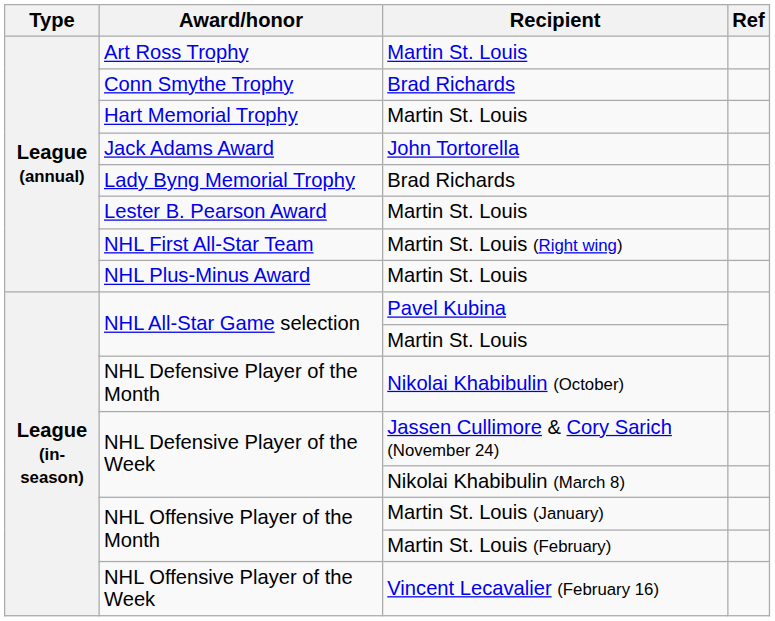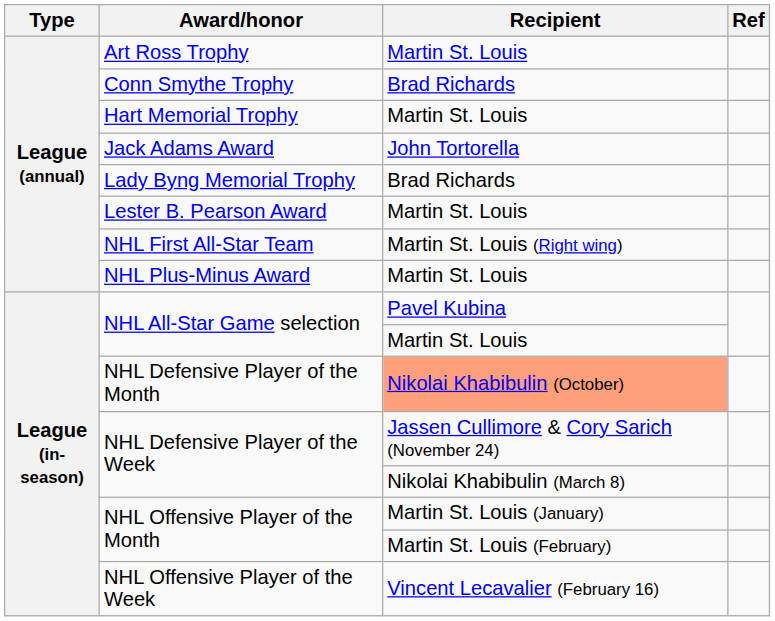NHL Defensive Player of the Month | Recipient: no background -> lightsalmon background
